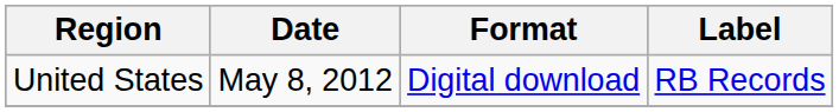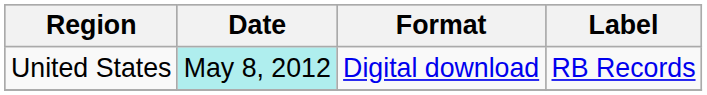United States | Date: no background -> paleturquoise background
